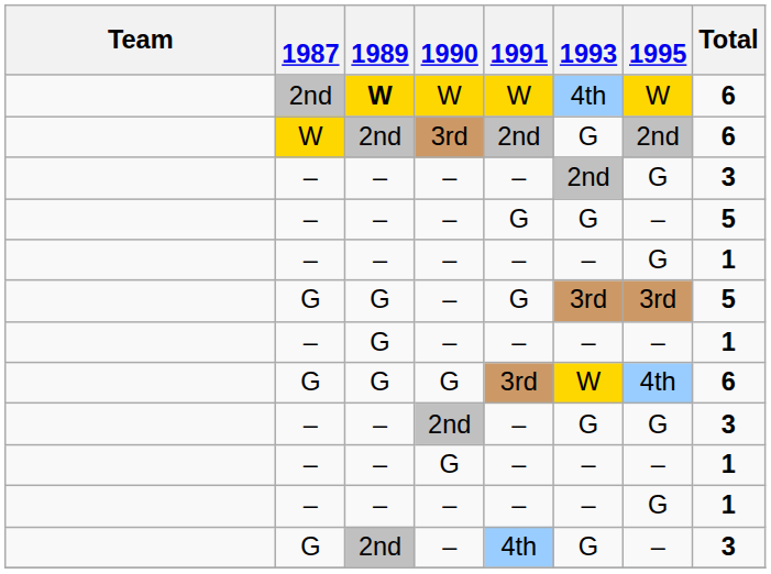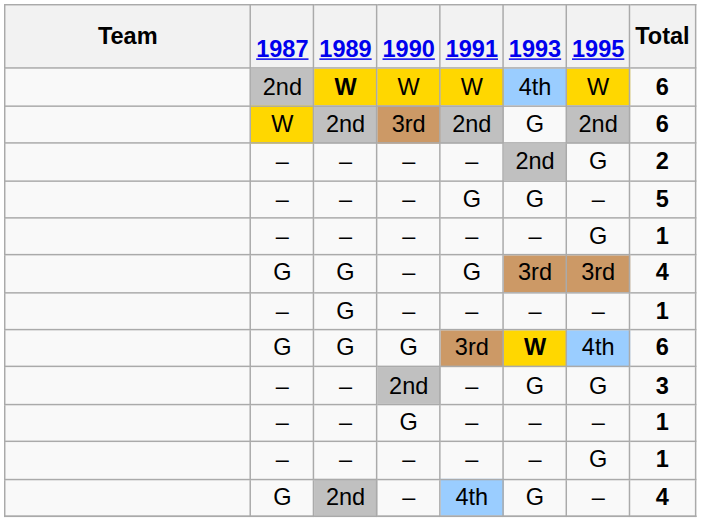row 4 | Total: 3 -> 2
row 7 | Total: 5 -> 4
row 9 | 1993: normal -> bold
row 13 | Total: 3 -> 4
